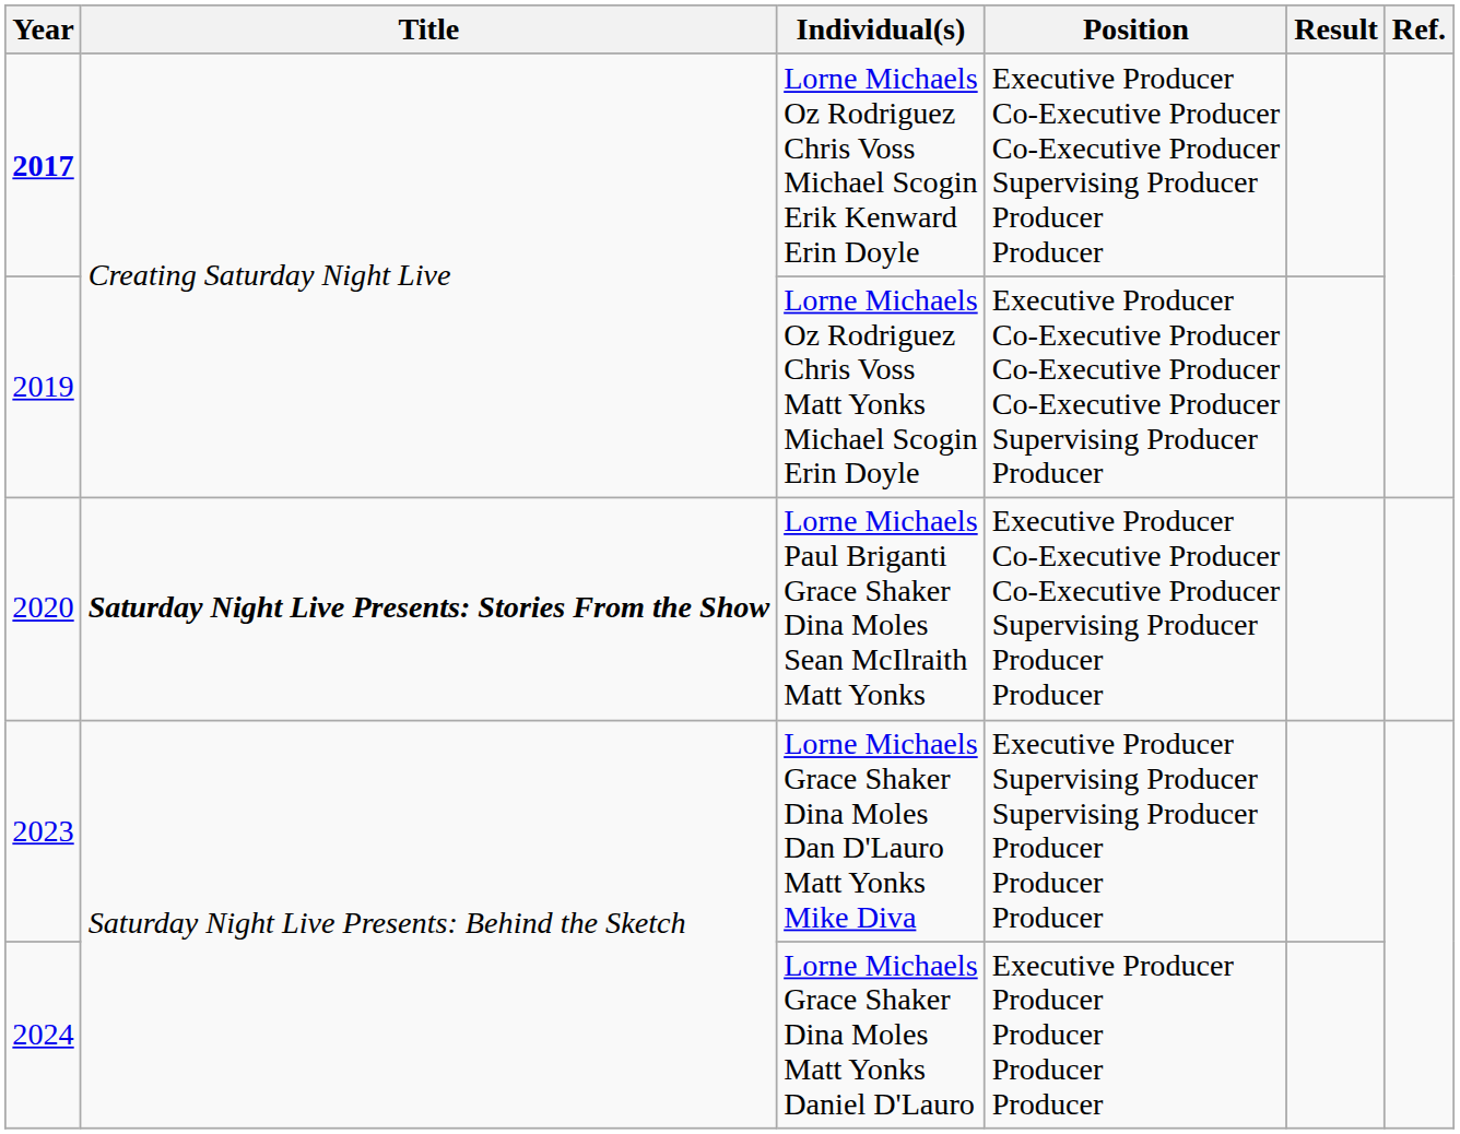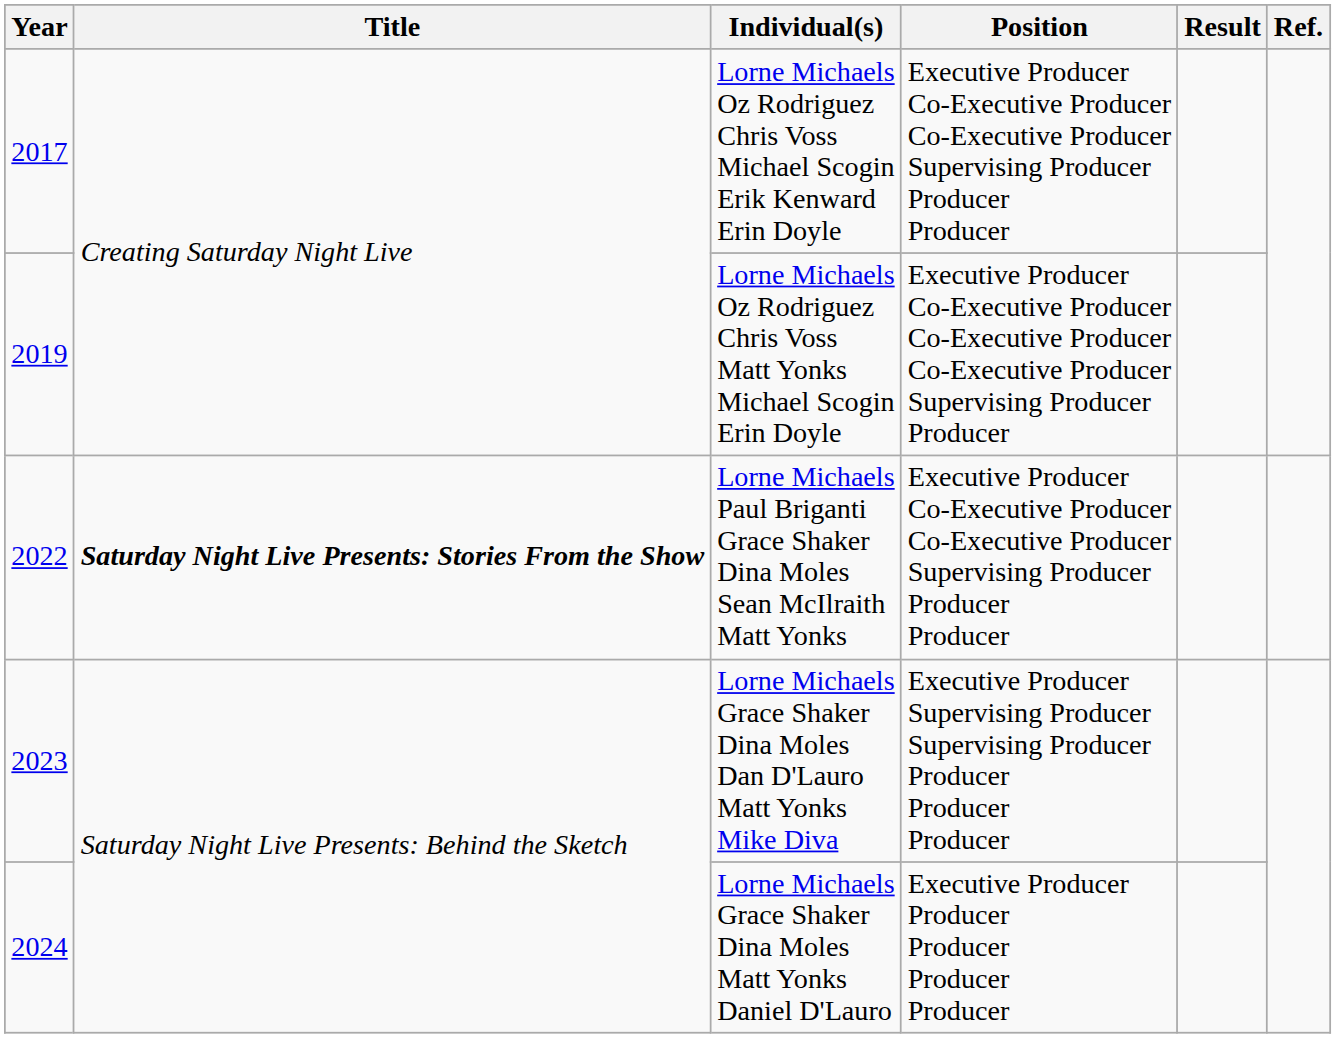row 2 | Year: bold -> normal
row 4 | Year: 2020 -> 2022
